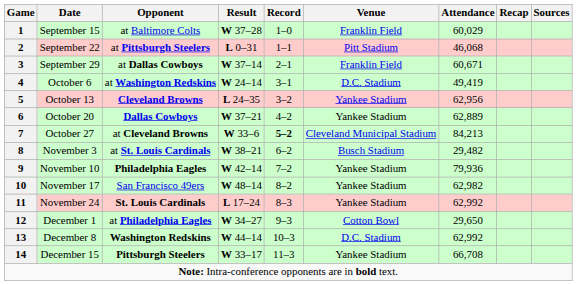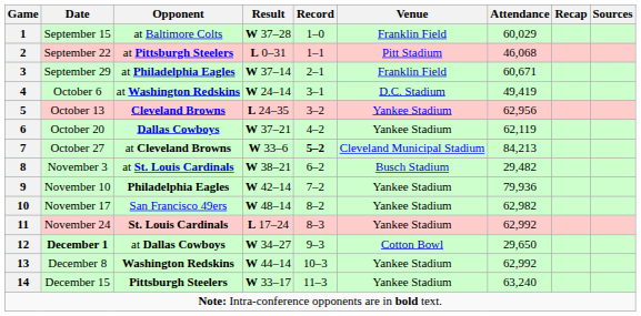3 | Opponent: at Dallas Cowboys -> at Philadelphia Eagles
6 | Attendance: 62,889 -> 62,119
12 | Date: normal -> bold
12 | Opponent: at Philadelphia Eagles -> at Dallas Cowboys
13 | Venue: D.C. Stadium -> Yankee Stadium
14 | Attendance: 66,708 -> 63,240
